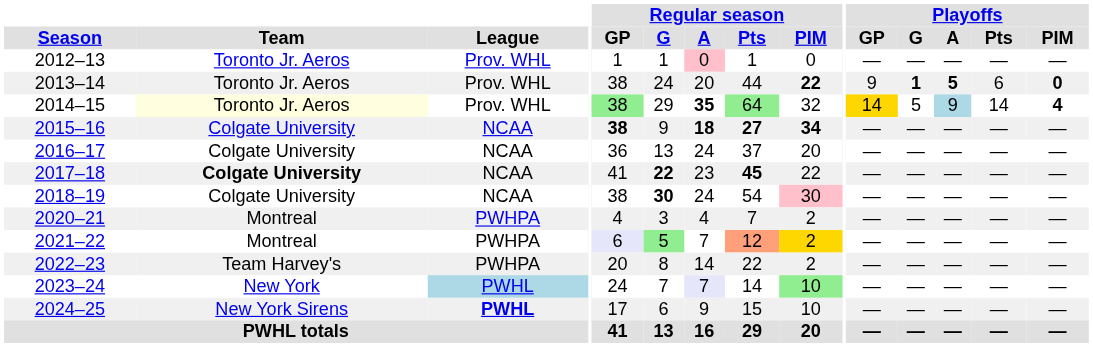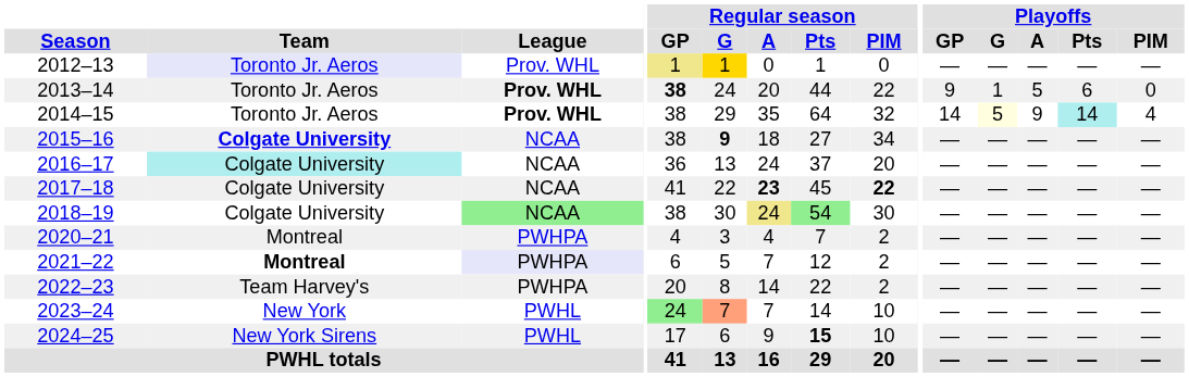2012–13 | Team: no background -> lavender background
2012–13 | Regular season / GP: no background -> khaki background
2012–13 | Regular season / G: no background -> gold background
2012–13 | Regular season / A: pink background -> no background
2013–14 | League: normal -> bold
2013–14 | Regular season / GP: normal -> bold
2013–14 | Regular season / PIM: bold -> normal
2013–14 | Playoffs / G: bold -> normal
2013–14 | Playoffs / A: bold -> normal
2013–14 | Playoffs / PIM: bold -> normal
2014–15 | Team: lightyellow background -> no background
2014–15 | League: normal -> bold
2014–15 | Regular season / GP: lightgreen background -> no background
2014–15 | Regular season / A: bold -> normal
2014–15 | Regular season / Pts: lightgreen background -> no background
2014–15 | Playoffs / GP: gold background -> no background
2014–15 | Playoffs / G: no background -> lightyellow background
2014–15 | Playoffs / A: lightblue background -> no background
2014–15 | Playoffs / Pts: no background -> paleturquoise background
2014–15 | Playoffs / PIM: bold -> normal
2015–16 | Team: normal -> bold
2015–16 | Regular season / GP: bold -> normal
2015–16 | Regular season / G: normal -> bold
2015–16 | Regular season / A: bold -> normal
2015–16 | Regular season / Pts: bold -> normal
2015–16 | Regular season / PIM: bold -> normal
2016–17 | Team: no background -> paleturquoise background
2017–18 | Team: bold -> normal
2017–18 | Regular season / G: bold -> normal
2017–18 | Regular season / A: normal -> bold
2017–18 | Regular season / Pts: bold -> normal
2017–18 | Regular season / PIM: normal -> bold
2018–19 | League: no background -> lightgreen background
2018–19 | Regular season / G: bold -> normal
2018–19 | Regular season / A: no background -> khaki background
2018–19 | Regular season / Pts: no background -> lightgreen background
2018–19 | Regular season / PIM: pink background -> no background
2021–22 | Team: normal -> bold
2021–22 | League: no background -> lavender background
2021–22 | Regular season / GP: lavender background -> no background
2021–22 | Regular season / G: lightgreen background -> no background
2021–22 | Regular season / Pts: lightsalmon background -> no background
2021–22 | Regular season / PIM: gold background -> no background
2023–24 | League: lightblue background -> no background
2023–24 | Regular season / GP: no background -> lightgreen background
2023–24 | Regular season / G: no background -> lightsalmon background
2023–24 | Regular season / A: lavender background -> no background
2023–24 | Regular season / PIM: lightgreen background -> no background
2024–25 | League: bold -> normal
2024–25 | Regular season / Pts: normal -> bold
